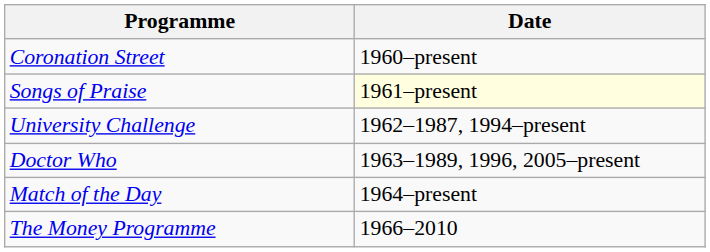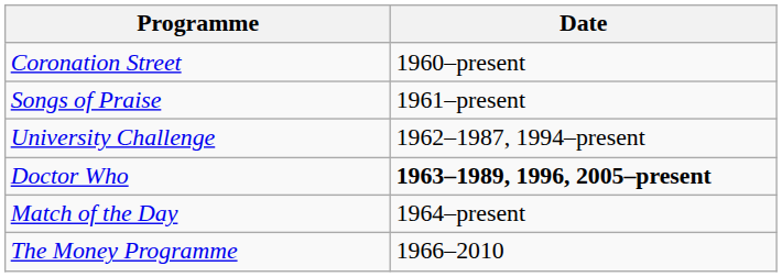Songs of Praise | Date: lightyellow background -> no background
Doctor Who | Date: normal -> bold
